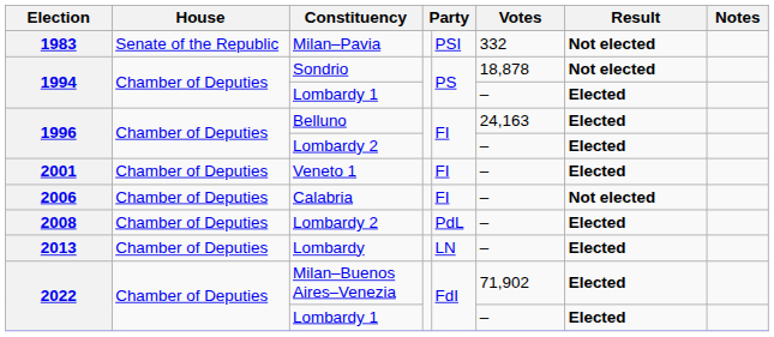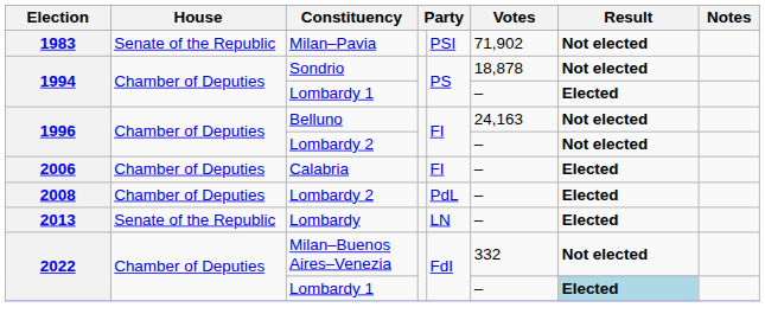Milan–Pavia | Votes: 332 -> 71,902
Belluno | Result: Elected -> Not elected
1996 / Lombardy 2 | Result: Elected -> Not elected
- row: 2001 | Chamber of Deputies | Veneto 1 | FI | – | Elected
Calabria | Result: Not elected -> Elected
Lombardy | House: Chamber of Deputies -> Senate of the Republic
Milan–Buenos Aires–Venezia | Votes: 71,902 -> 332
Milan–Buenos Aires–Venezia | Result: Elected -> Not elected
2022 / Lombardy 1 | Result: no background -> lightblue background
